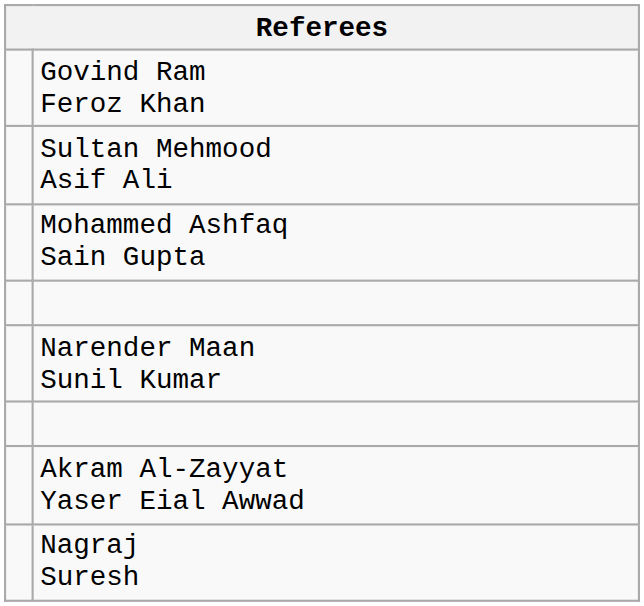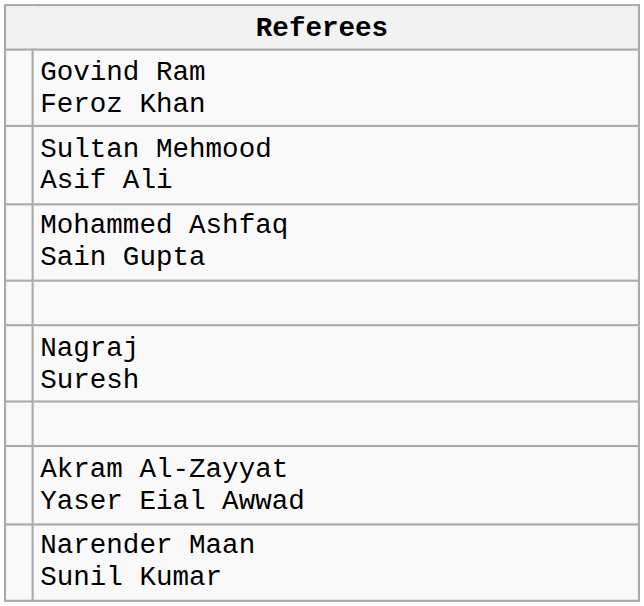row 6 | column 2: Narender Maan Sunil Kumar -> Nagraj Suresh
row 9 | column 2: Nagraj Suresh -> Narender Maan Sunil Kumar
